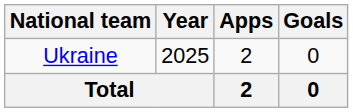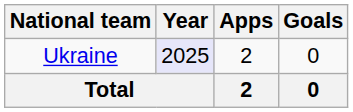Ukraine | Year: no background -> lavender background
